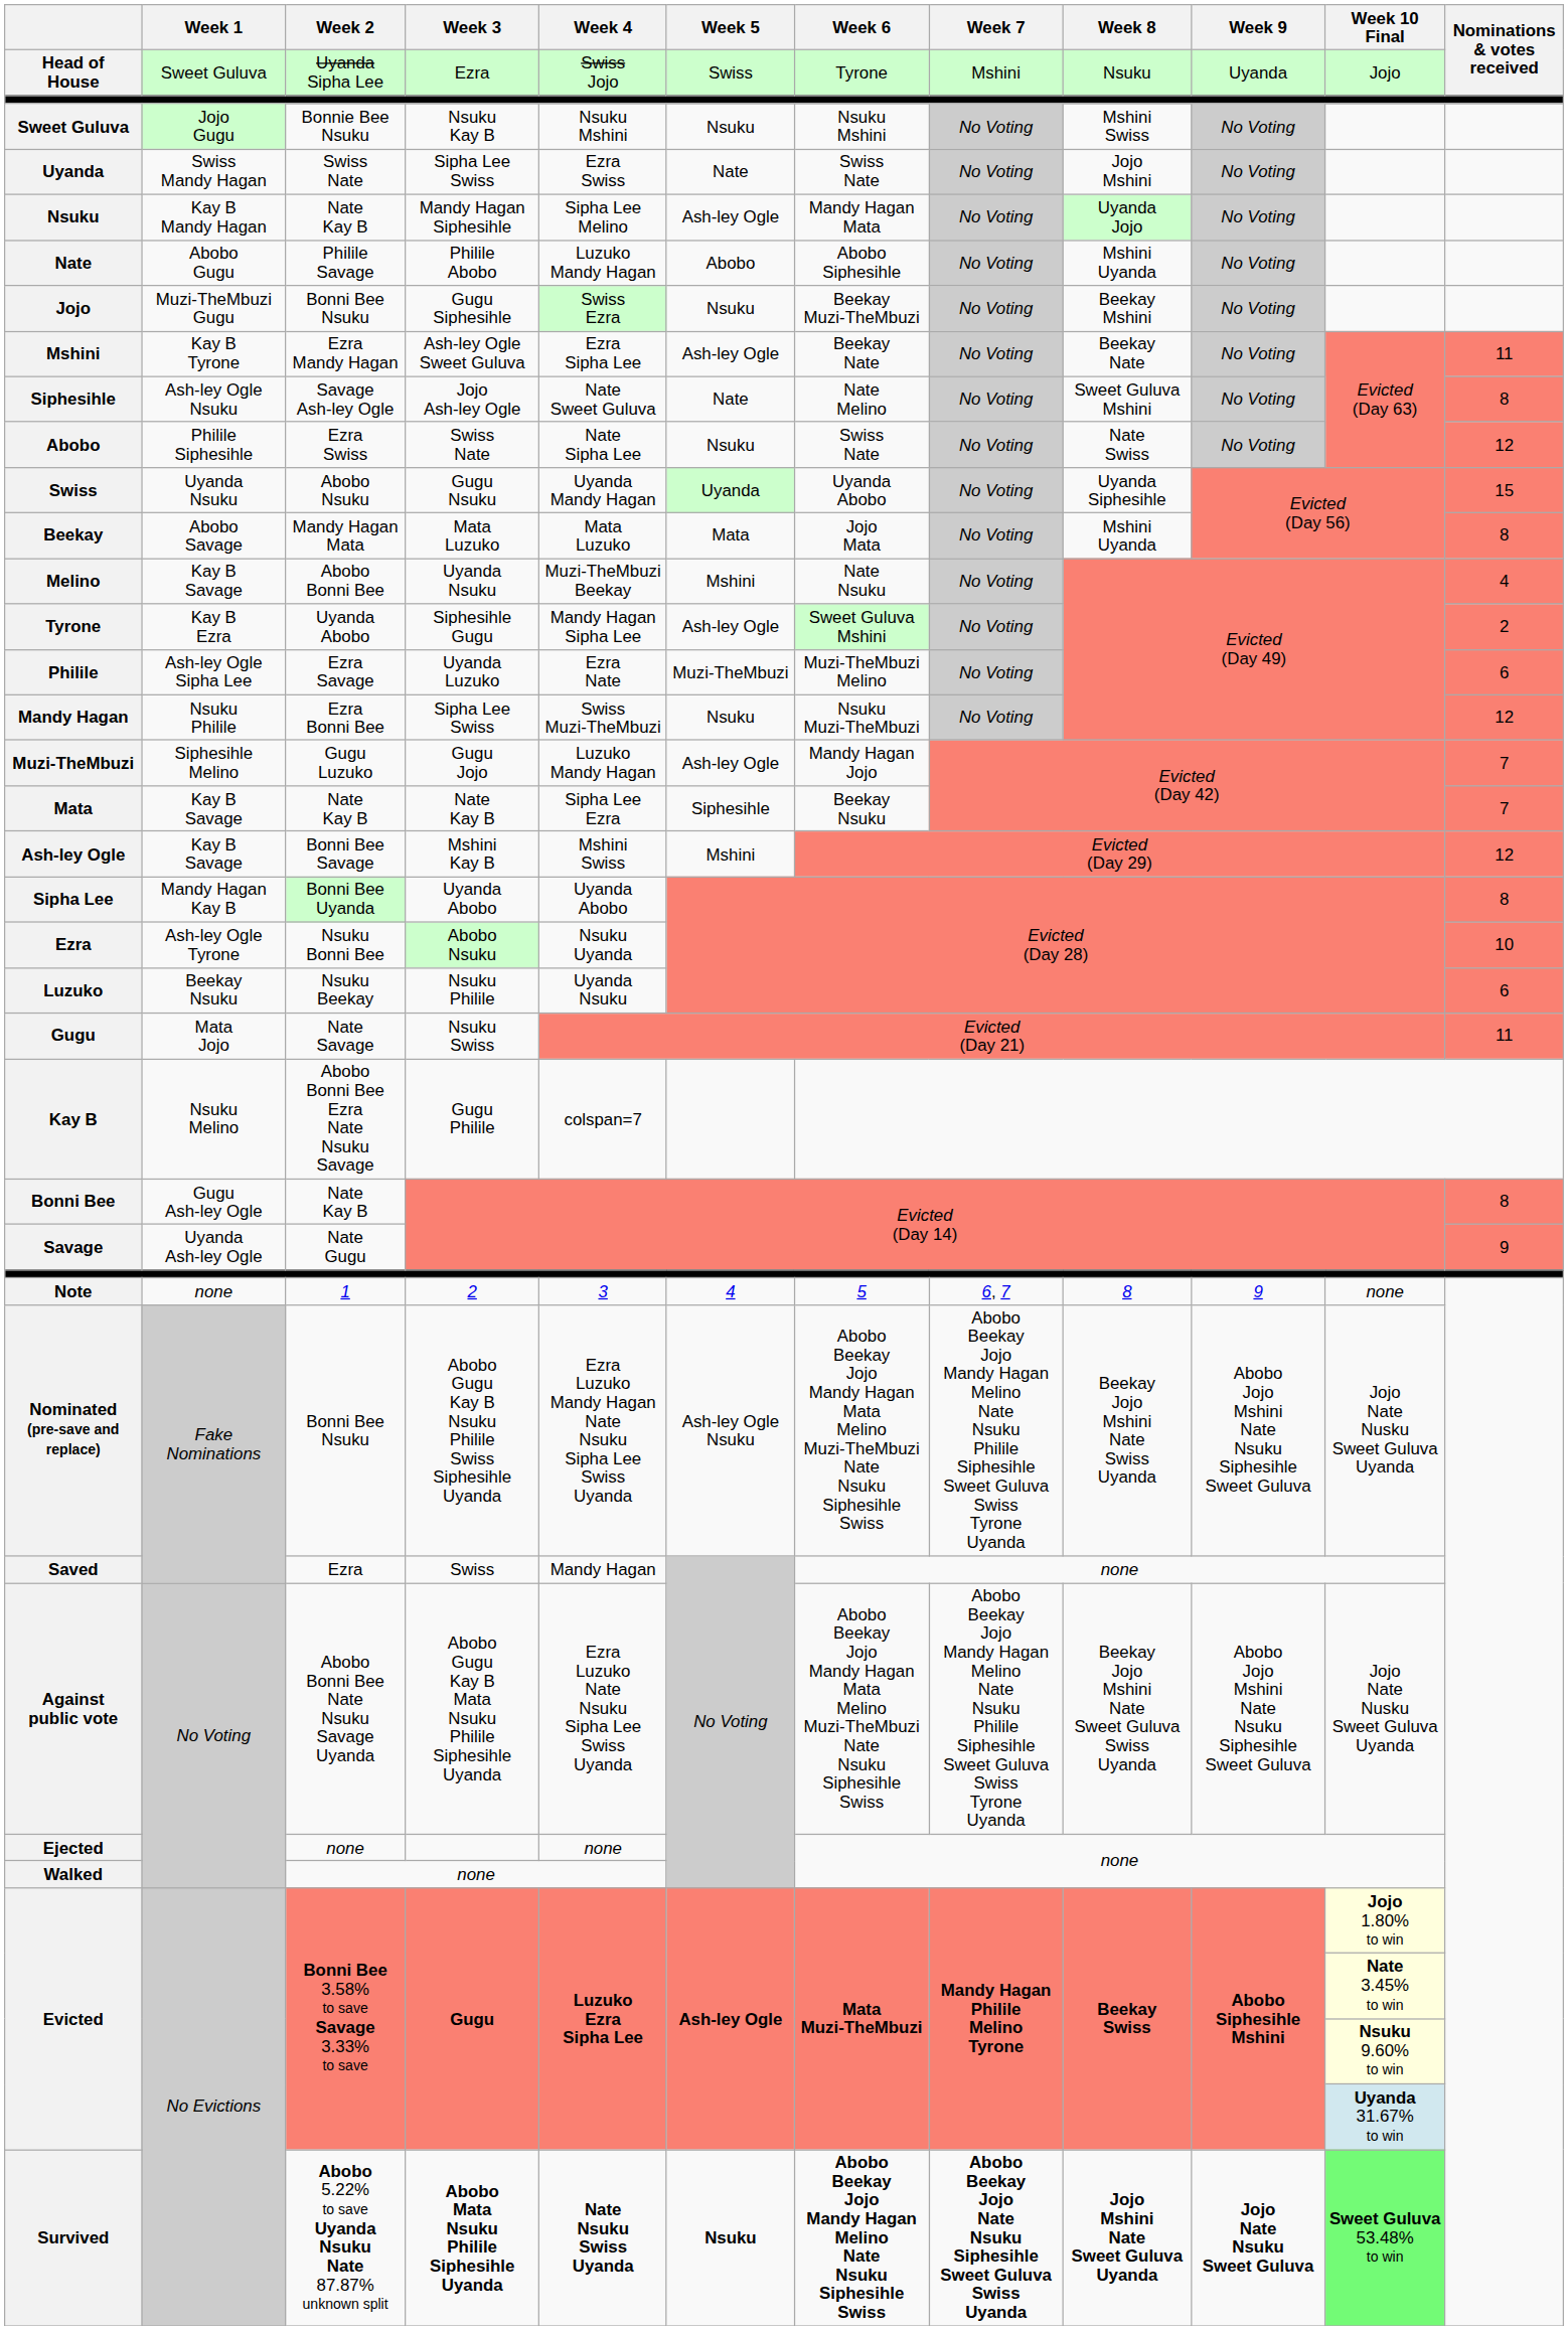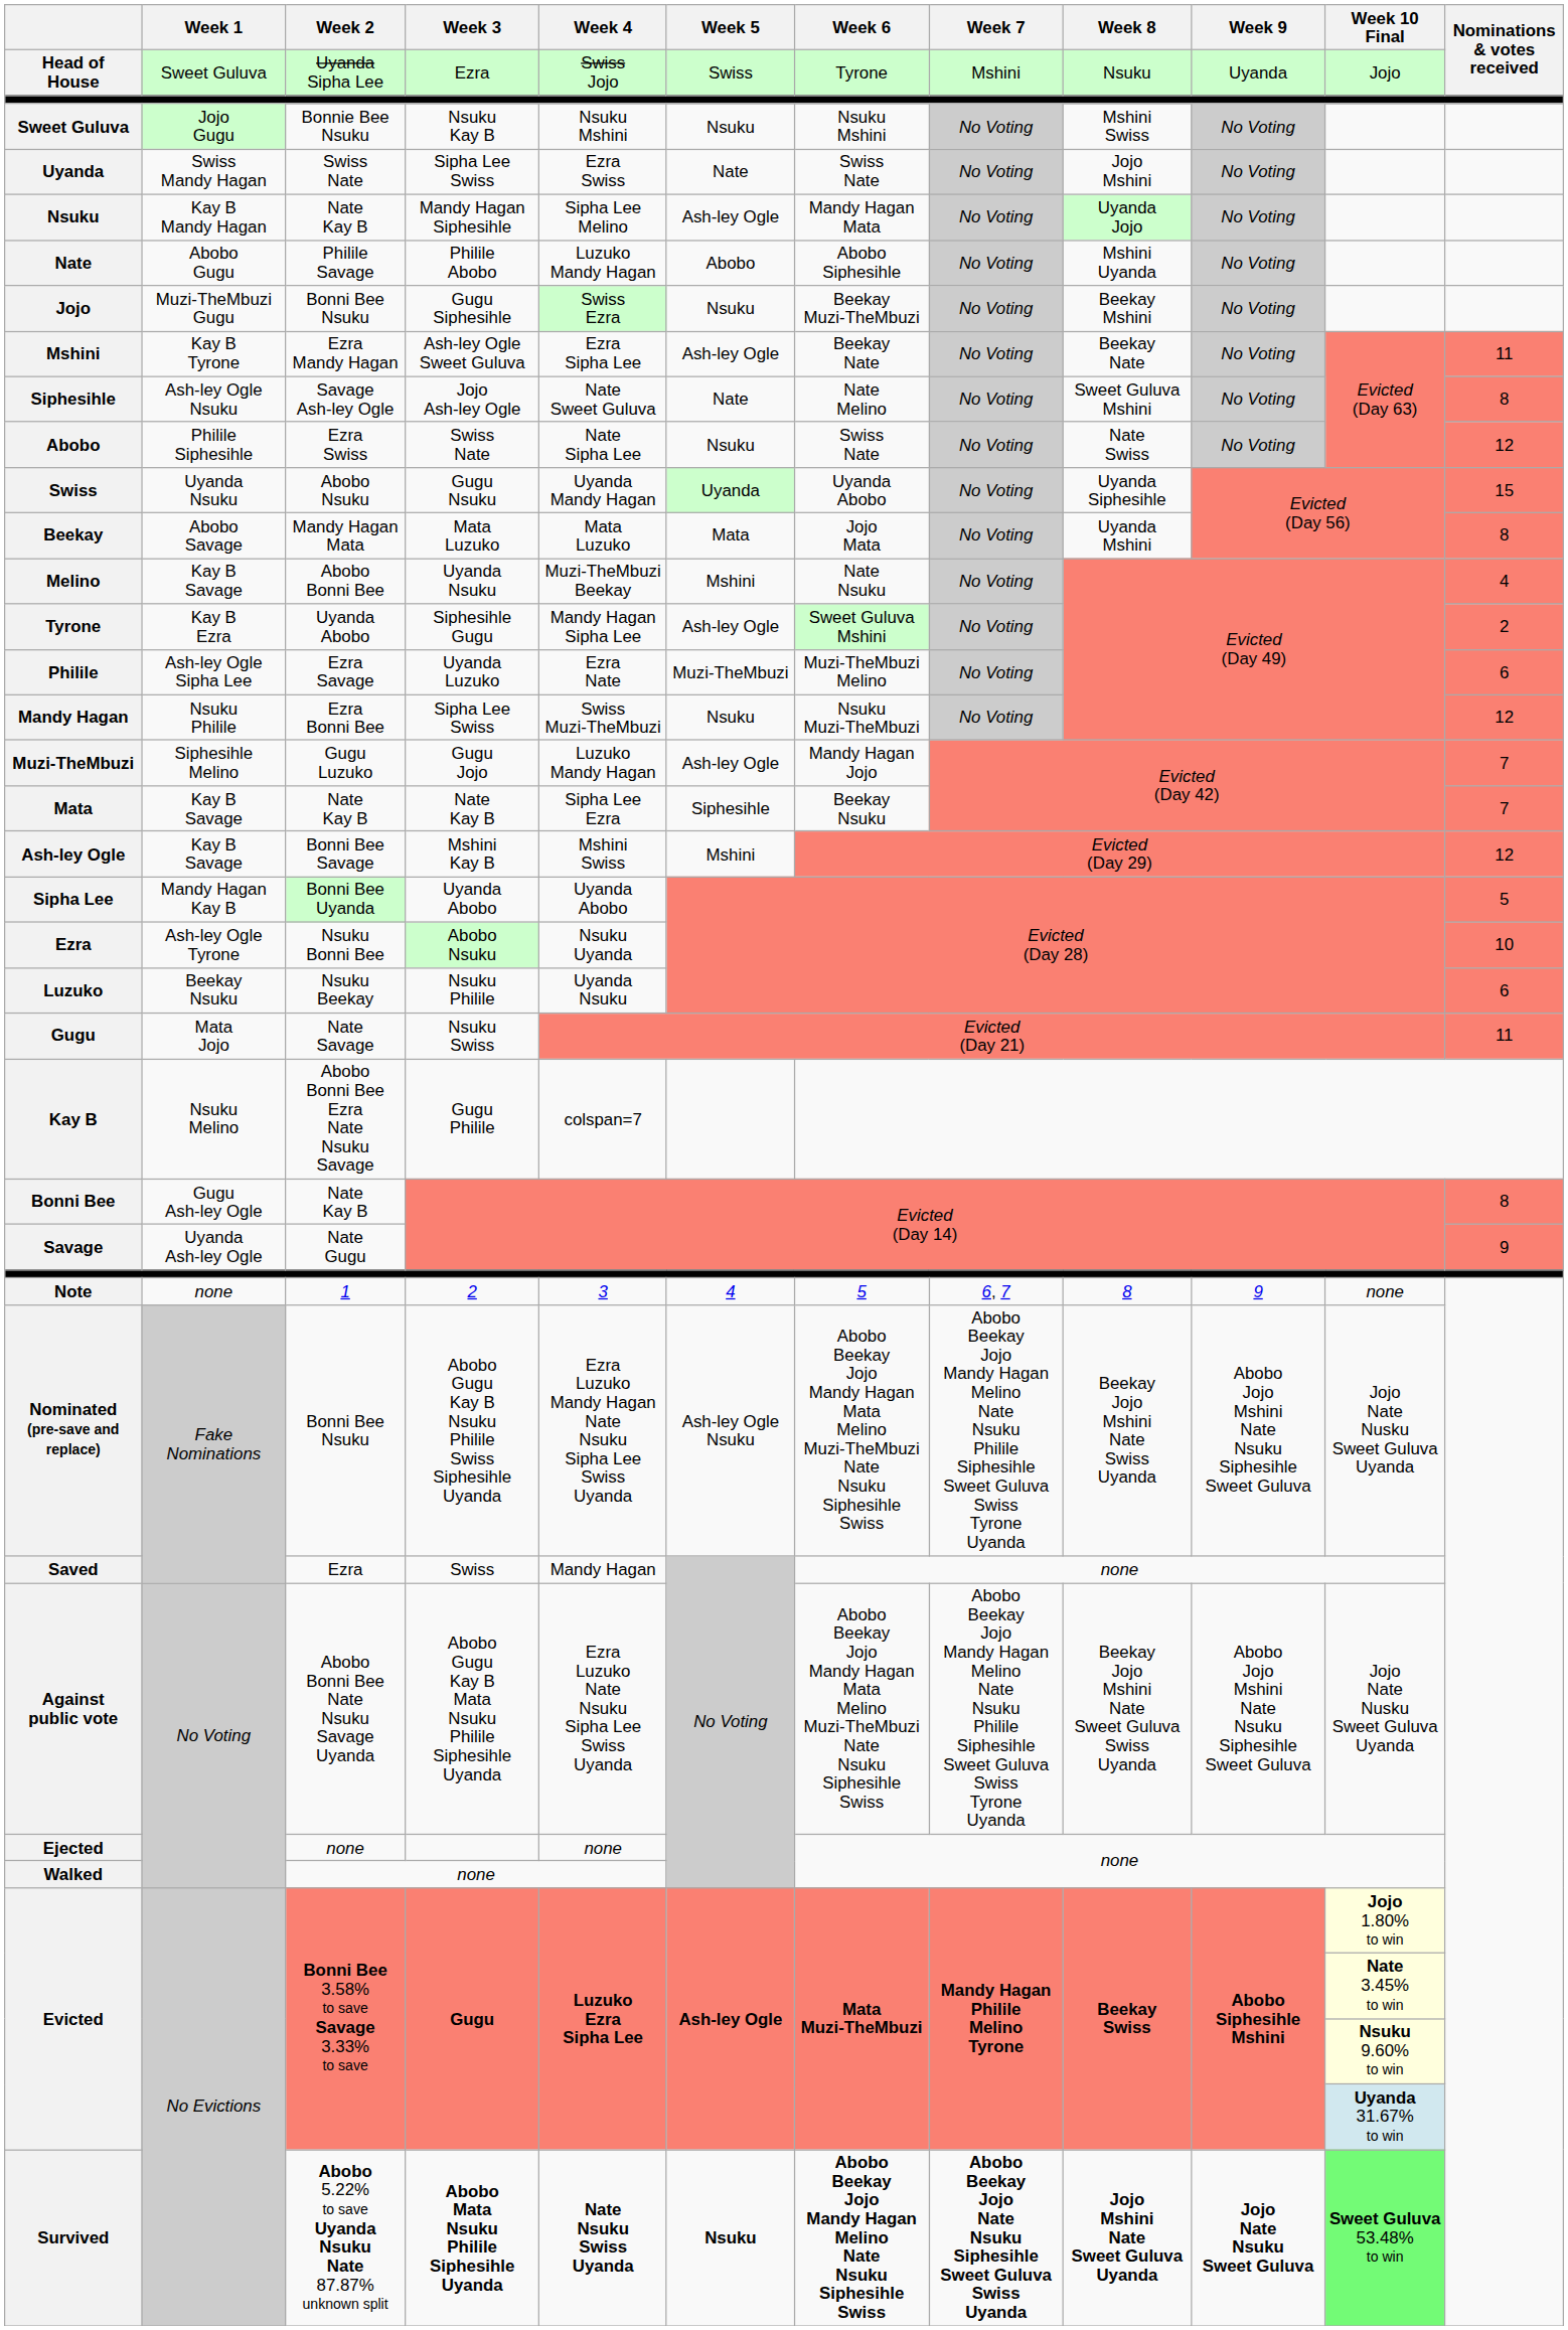Beekay | Week 8: Mshini Uyanda -> Uyanda Mshini
Sipha Lee | Nominations & votes received: 8 -> 5
